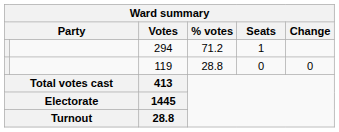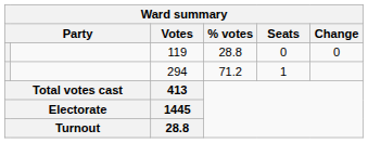rows swapped: 294 <-> 119
